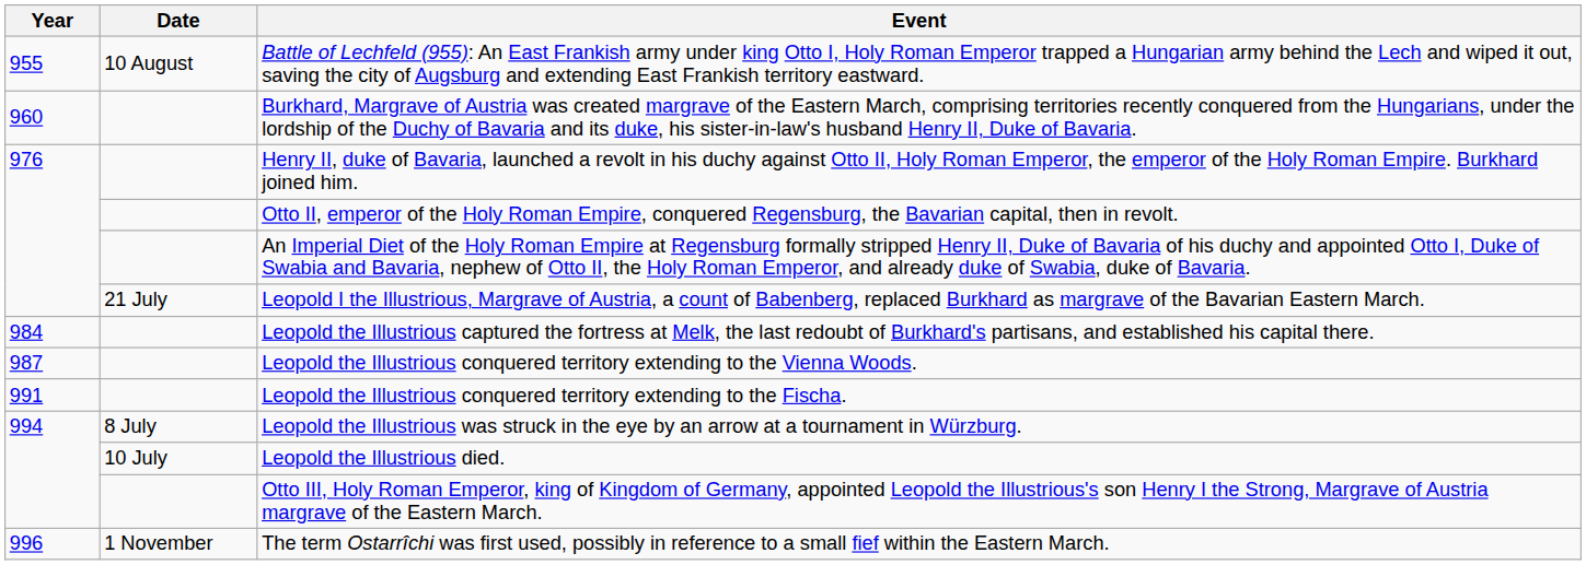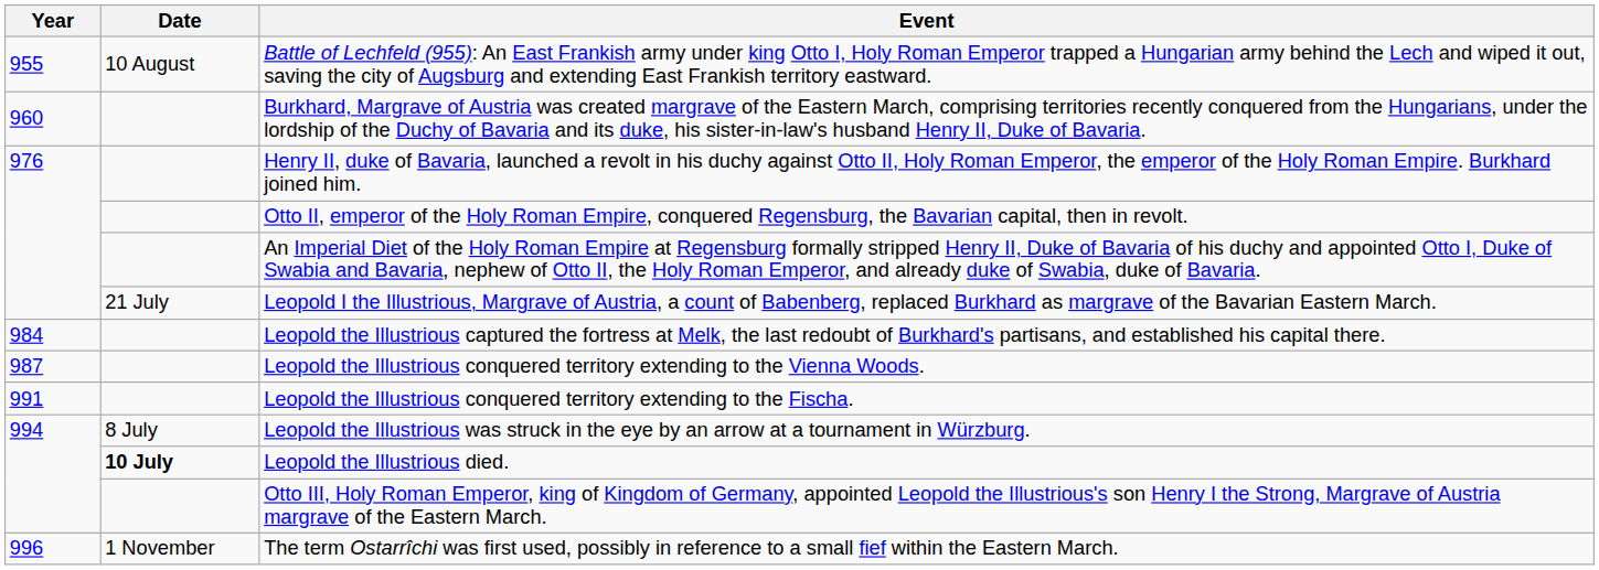Leopold the Illustrious died. | Date: normal -> bold
